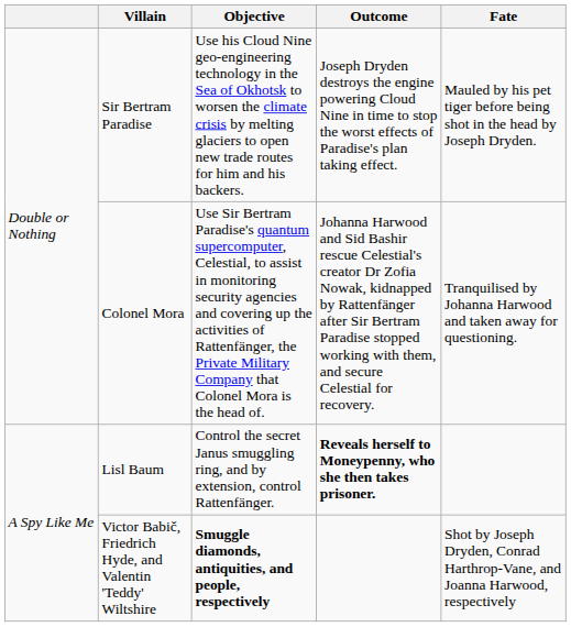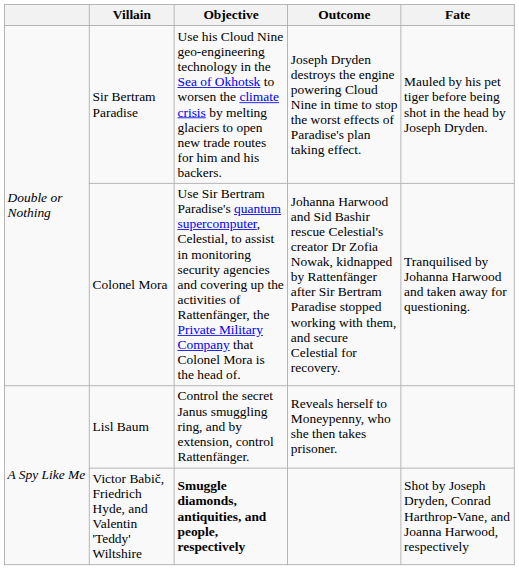Lisl Baum | Outcome: bold -> normal
